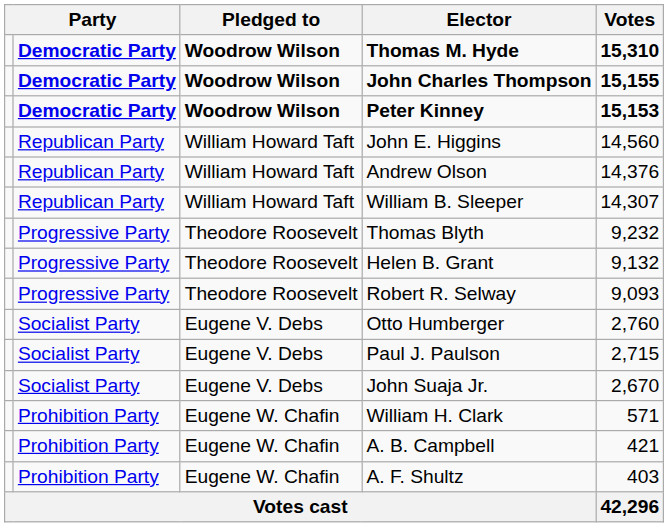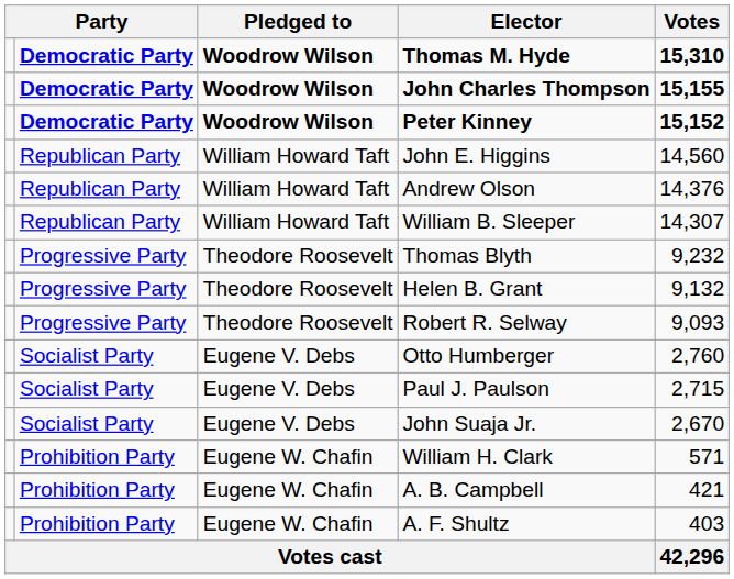Peter Kinney | Votes: 15,153 -> 15,152
